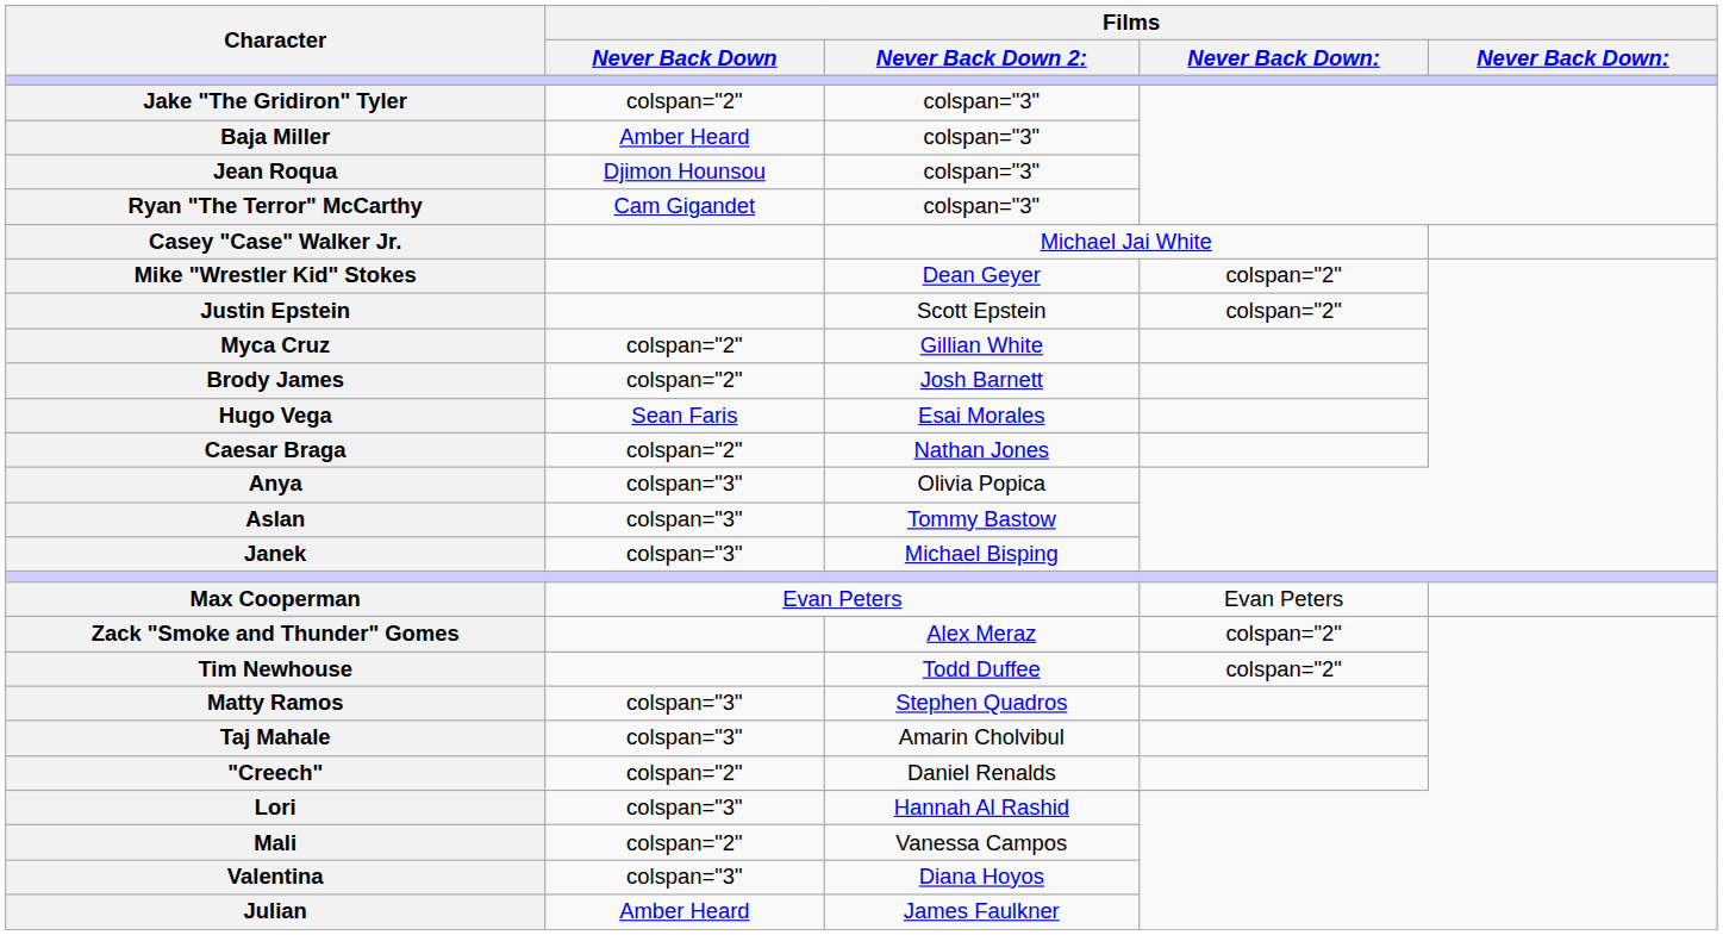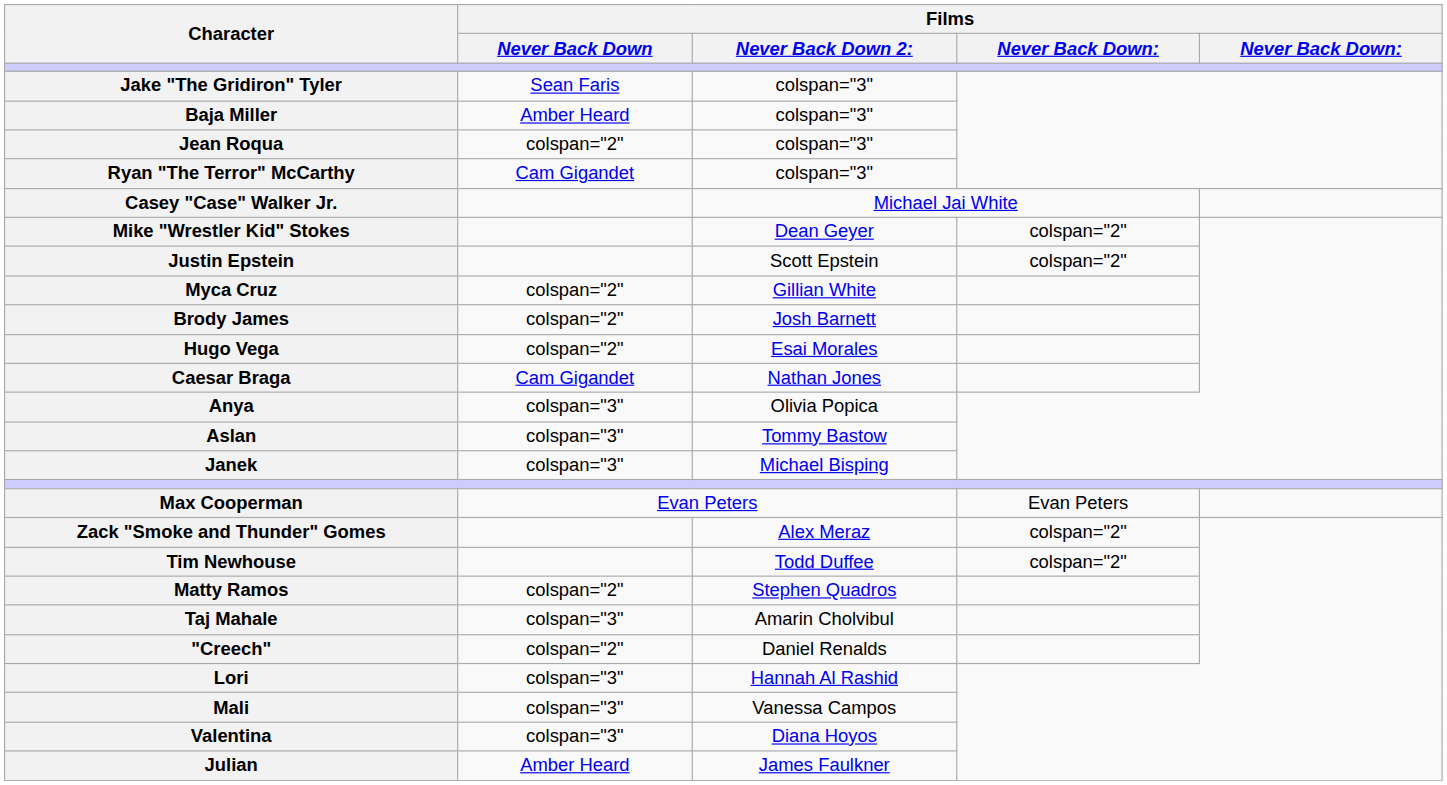Jake "The Gridiron" Tyler | Films / Never Back Down: colspan="2" -> Sean Faris
Jean Roqua | Films / Never Back Down: Djimon Hounsou -> colspan="2"
Hugo Vega | Films / Never Back Down: Sean Faris -> colspan="2"
Caesar Braga | Films / Never Back Down: colspan="2" -> Cam Gigandet
Matty Ramos | Films / Never Back Down: colspan="3" -> colspan="2"
Mali | Films / Never Back Down: colspan="2" -> colspan="3"
